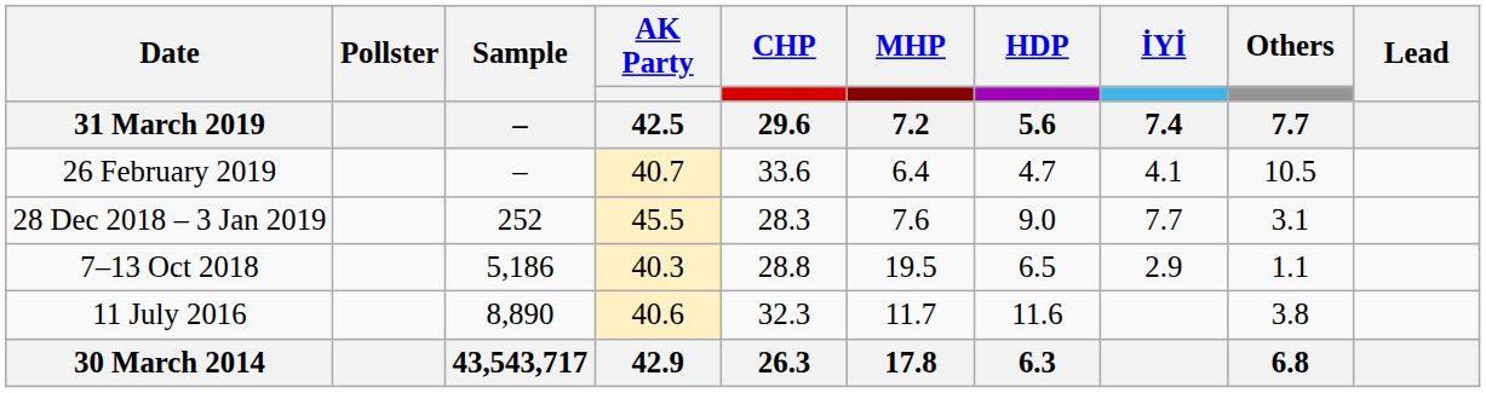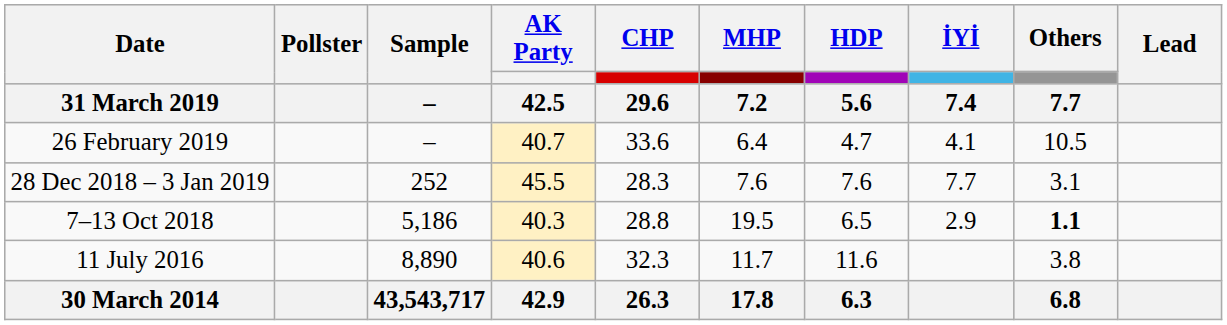28 Dec 2018 – 3 Jan 2019 | HDP: 9.0 -> 7.6
7–13 Oct 2018 | Others: normal -> bold
